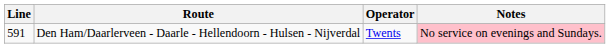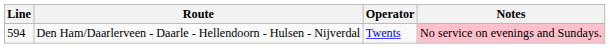row 2 | Line: 591 -> 594
